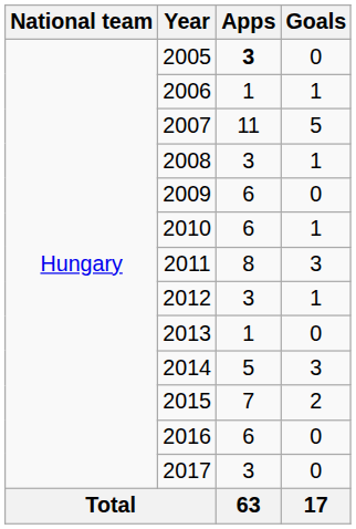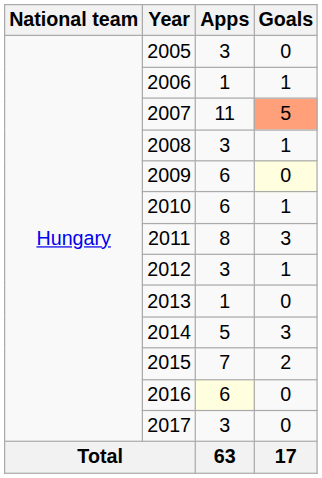2005 | Apps: bold -> normal
2007 | Goals: no background -> lightsalmon background
2009 | Goals: no background -> lightyellow background
2016 | Apps: no background -> lightyellow background
